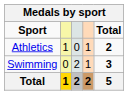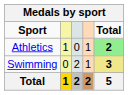Athletics | Total: no background -> lightgreen background
Swimming | Total: no background -> khaki background
